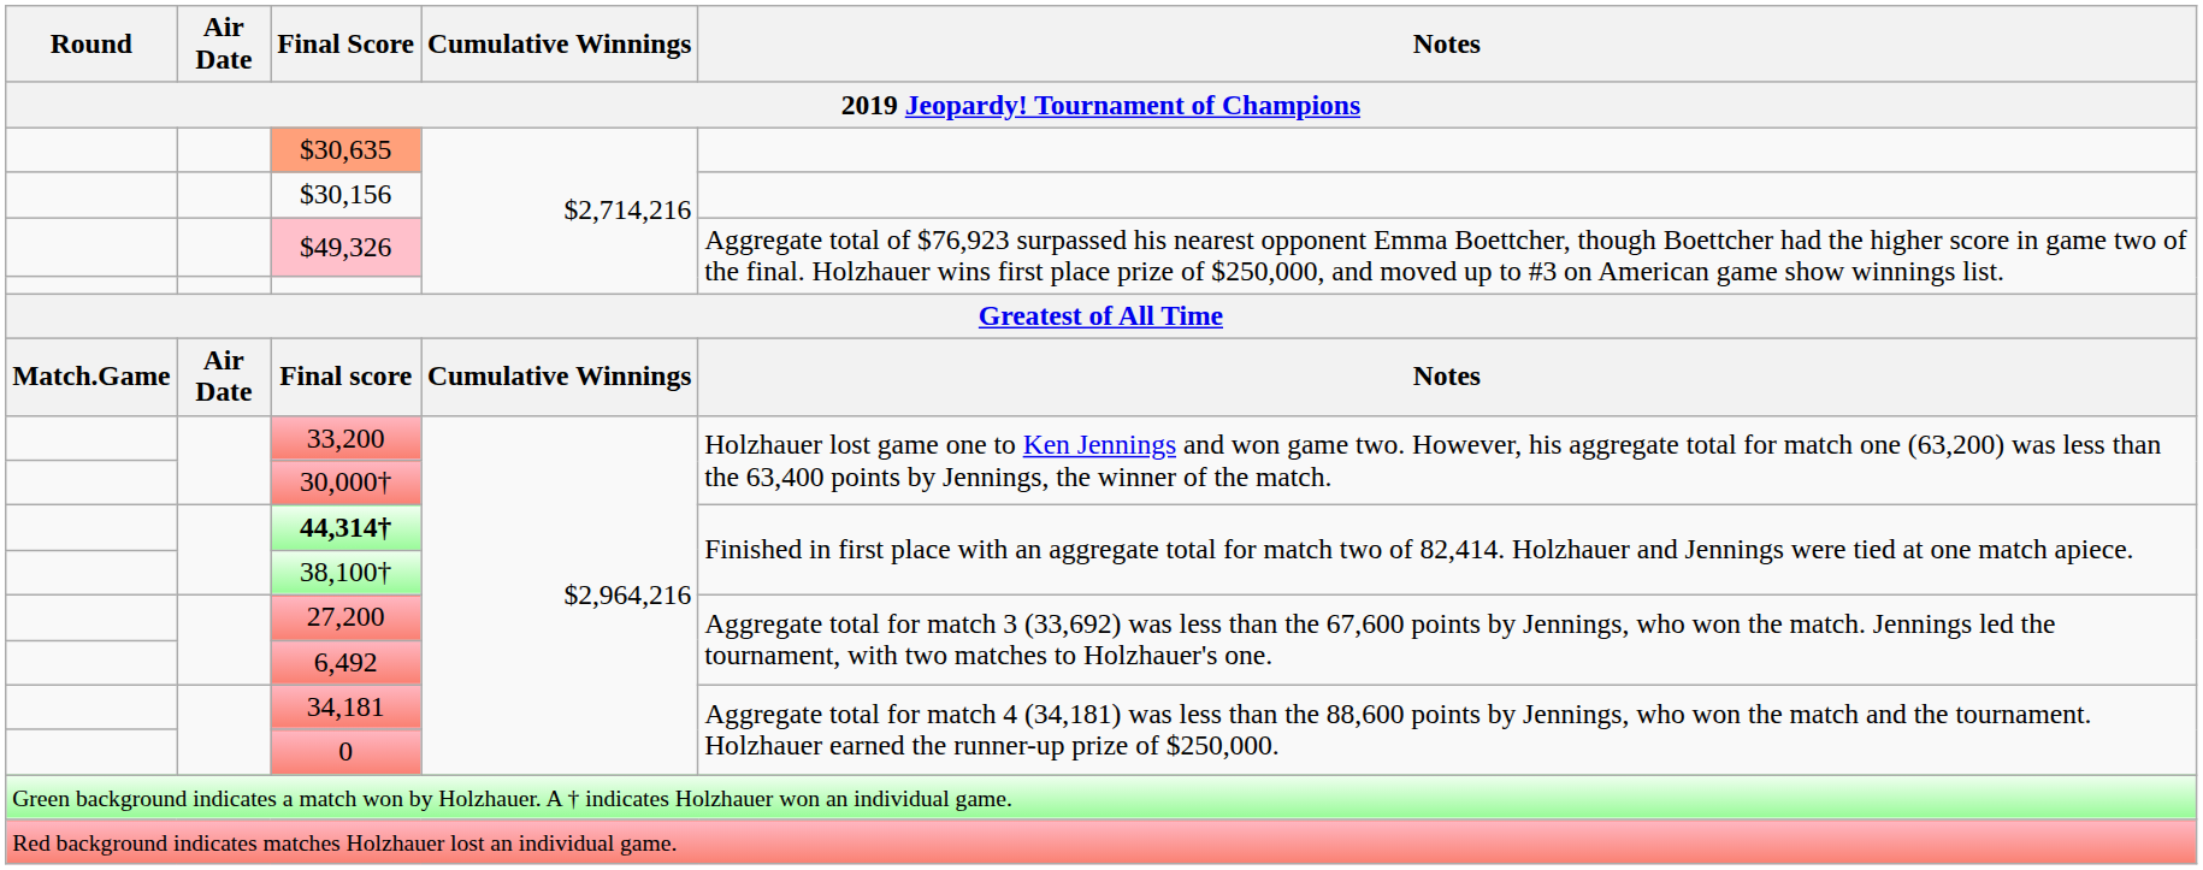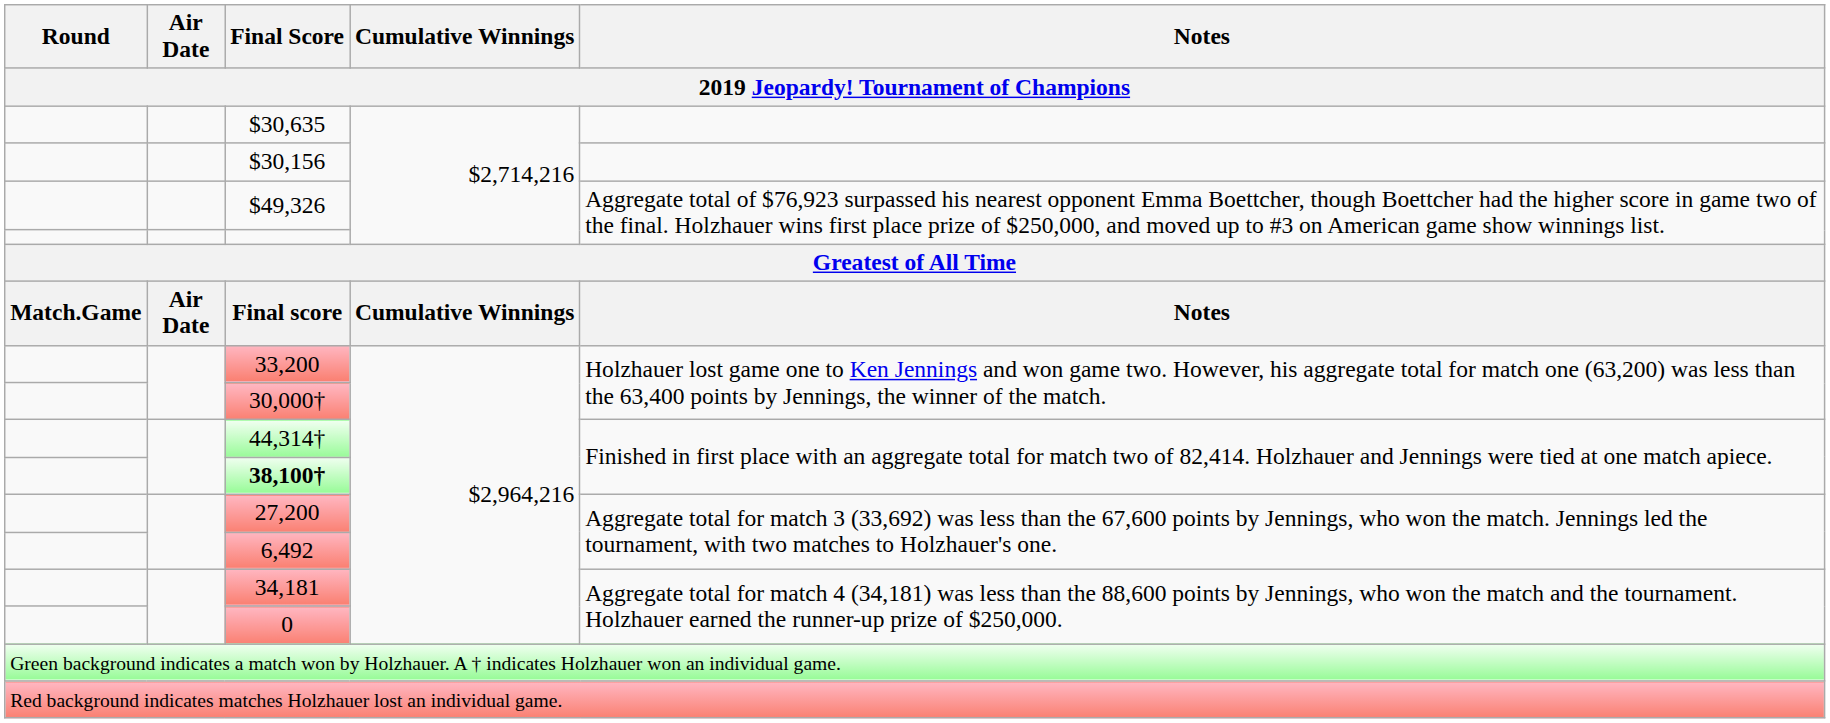$30,635 | Final Score: lightsalmon background -> no background
$49,326 | Final Score: pink background -> no background
44,314† | Final Score: bold -> normal
38,100† | Final Score: normal -> bold
